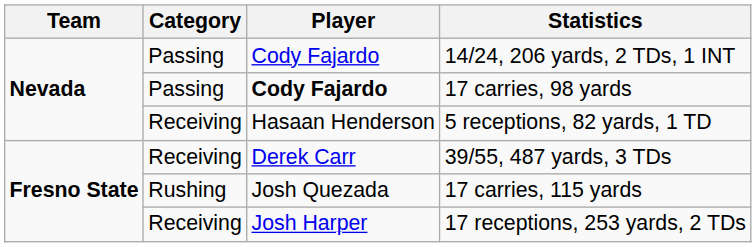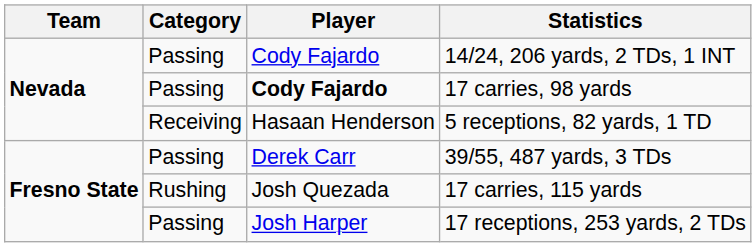39/55, 487 yards, 3 TDs | Category: Receiving -> Passing
17 receptions, 253 yards, 2 TDs | Category: Receiving -> Passing
